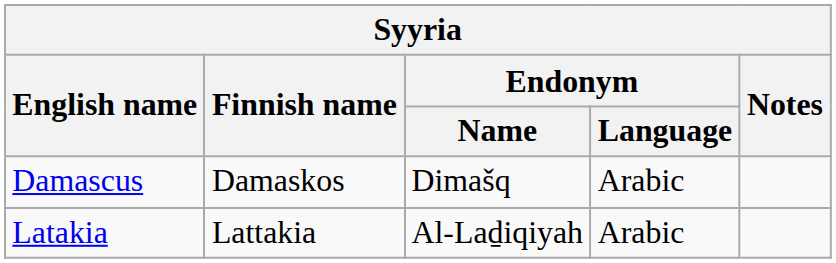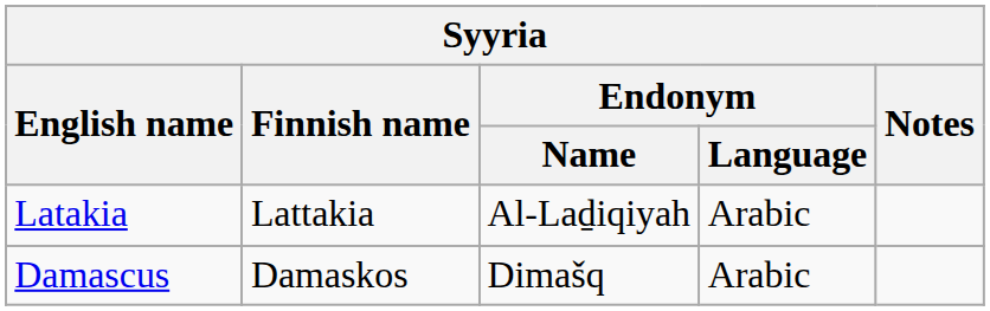rows swapped: Damascus <-> Latakia
